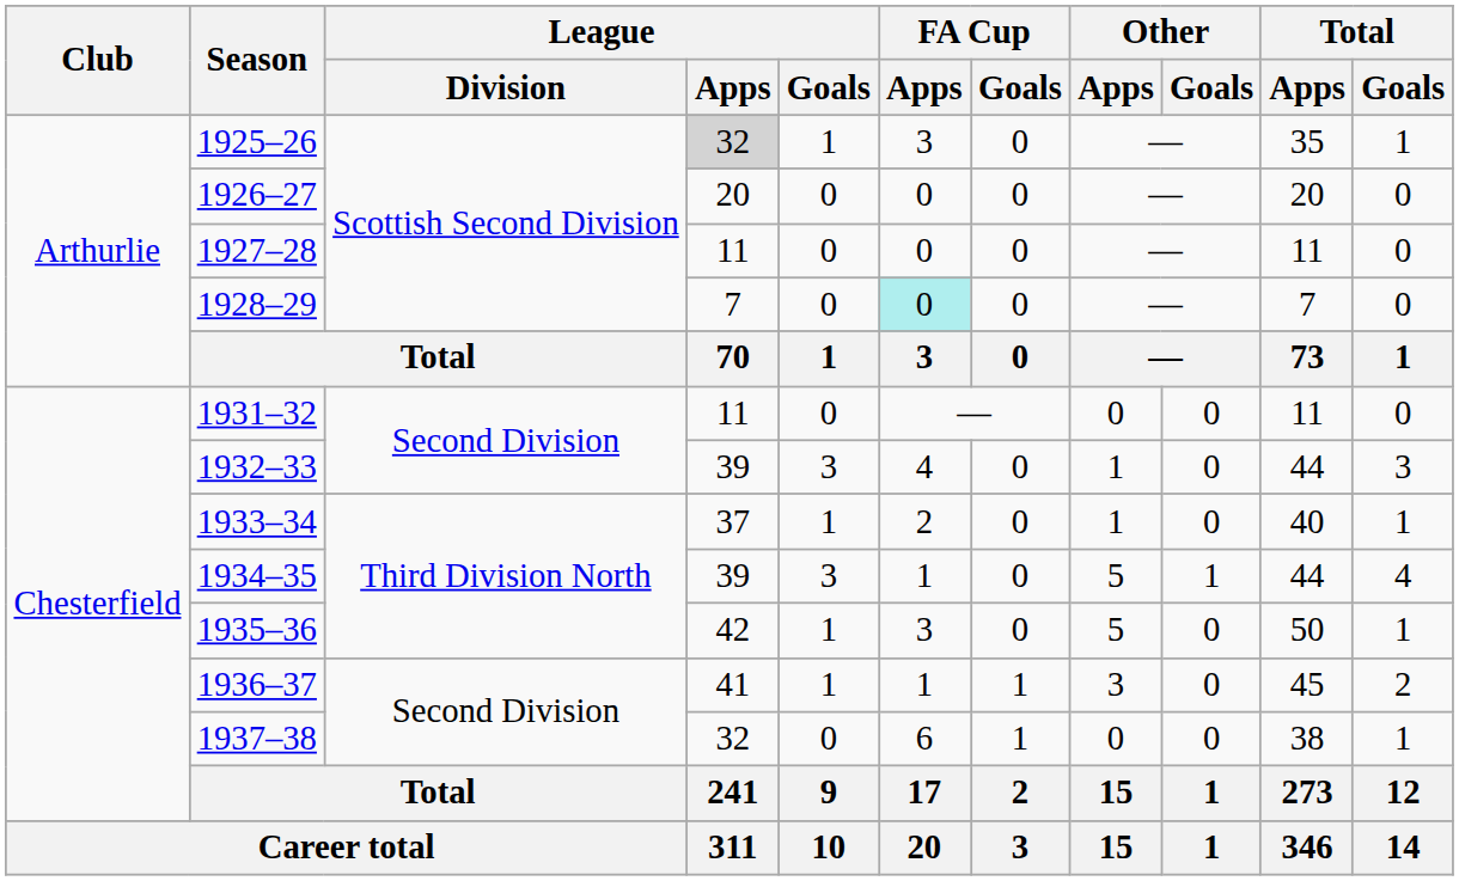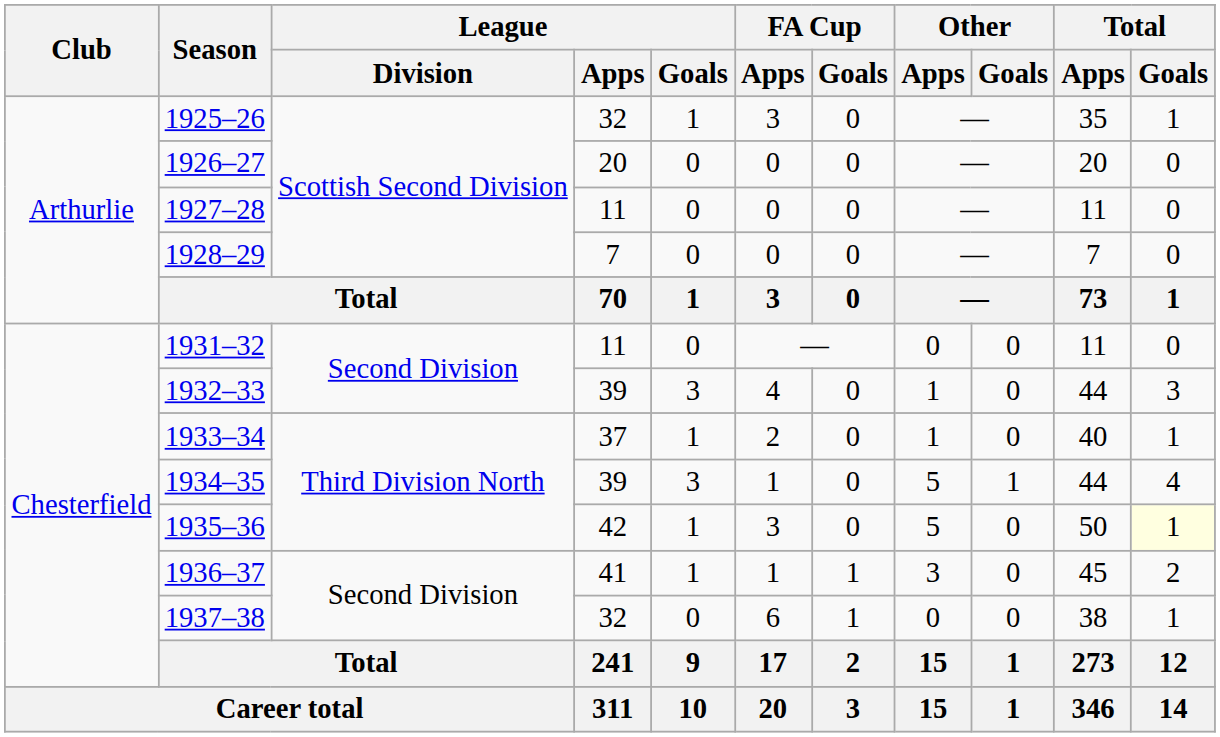1925–26 | League / Apps: lightgrey background -> no background
1928–29 | FA Cup / Apps: paleturquoise background -> no background
1935–36 | Total / Goals: no background -> lightyellow background
